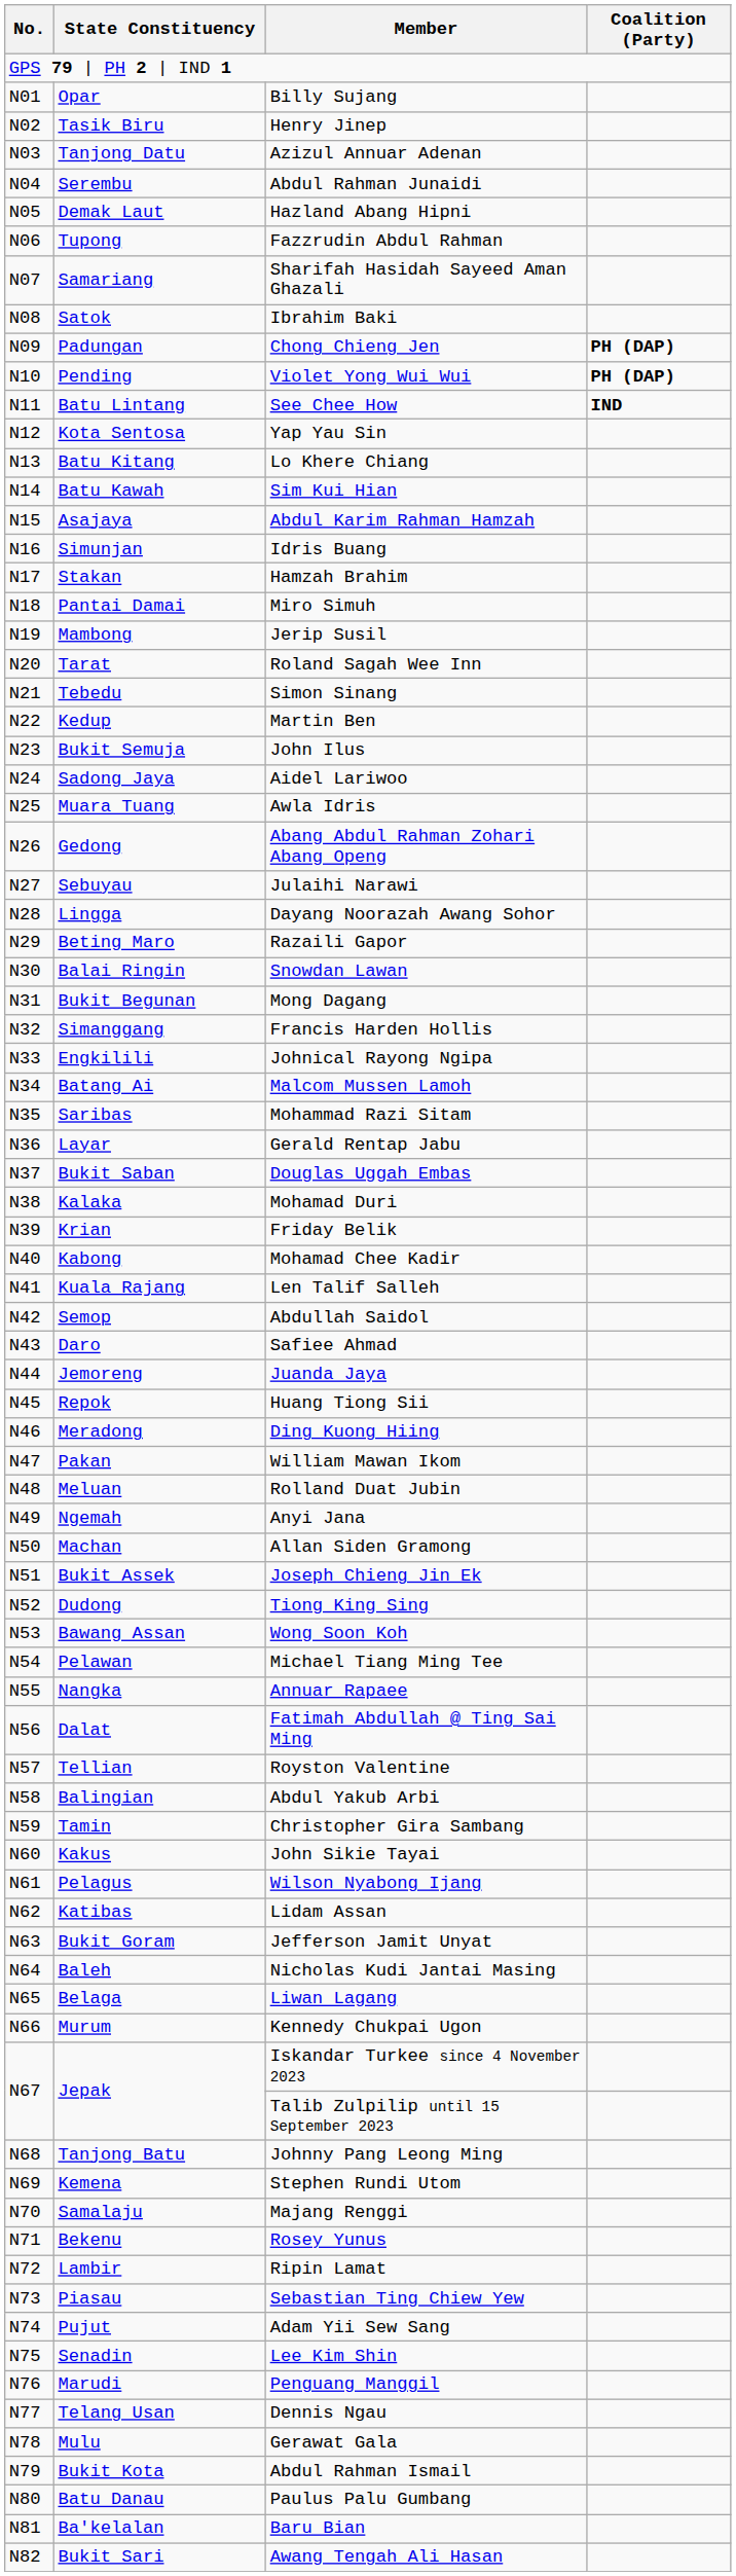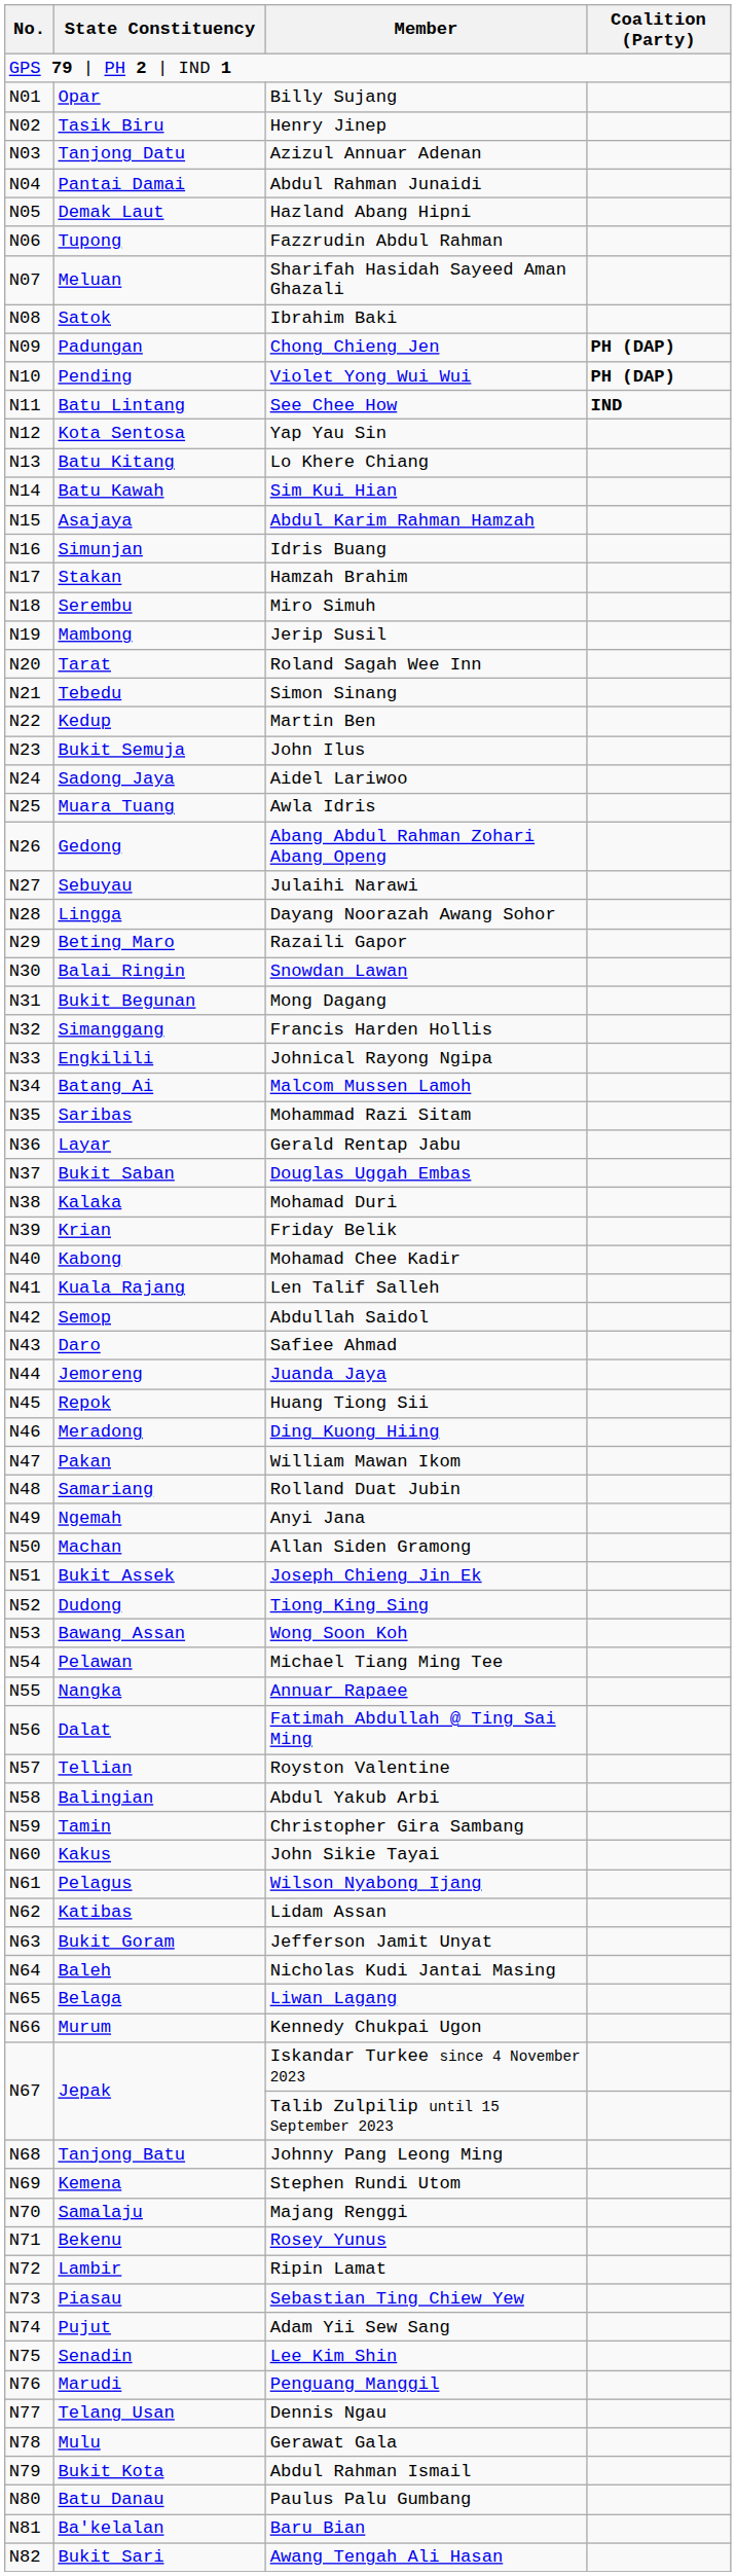Abdul Rahman Junaidi | State Constituency: Serembu -> Pantai Damai
Sharifah Hasidah Sayeed Aman Ghazali | State Constituency: Samariang -> Meluan
Miro Simuh | State Constituency: Pantai Damai -> Serembu
Rolland Duat Jubin | State Constituency: Meluan -> Samariang
